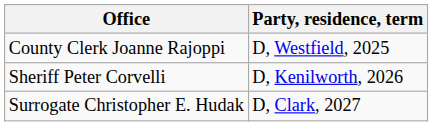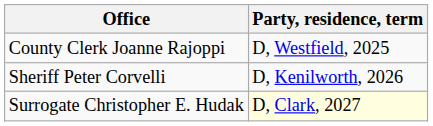Surrogate Christopher E. Hudak | Party, residence, term: no background -> lightyellow background
